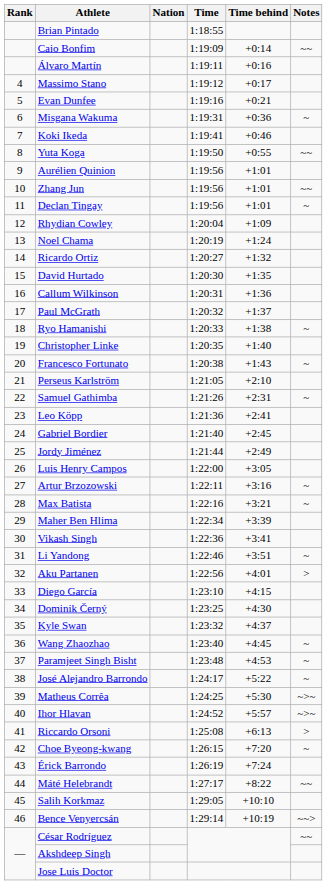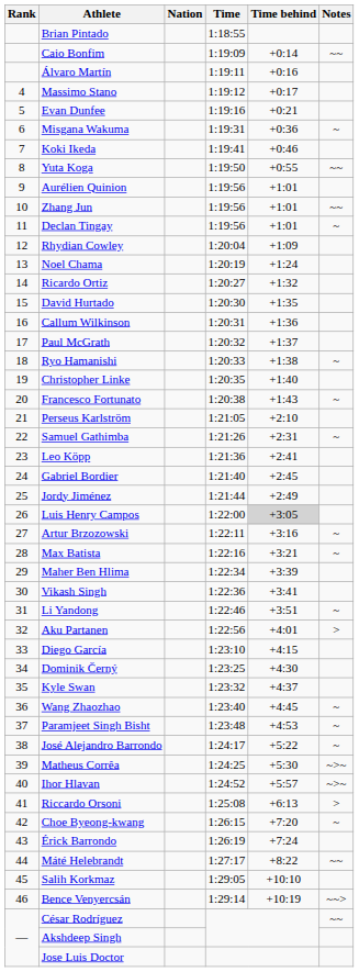Luis Henry Campos | Time behind: no background -> lightgrey background
